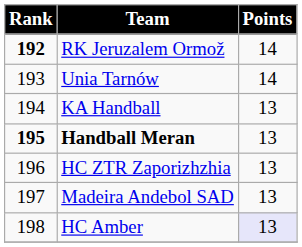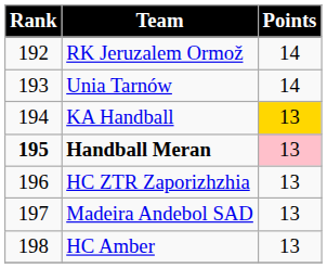RK Jeruzalem Ormož | Rank: bold -> normal
KA Handball | Points: no background -> gold background
Handball Meran | Points: no background -> pink background
HC Amber | Points: lavender background -> no background
